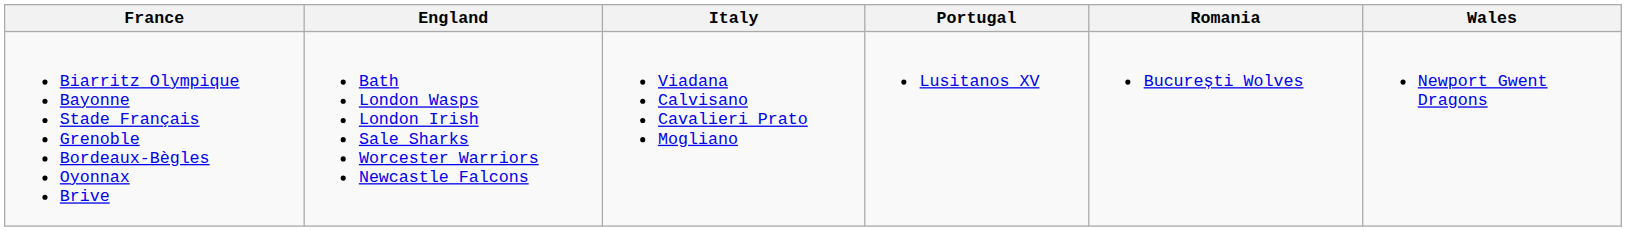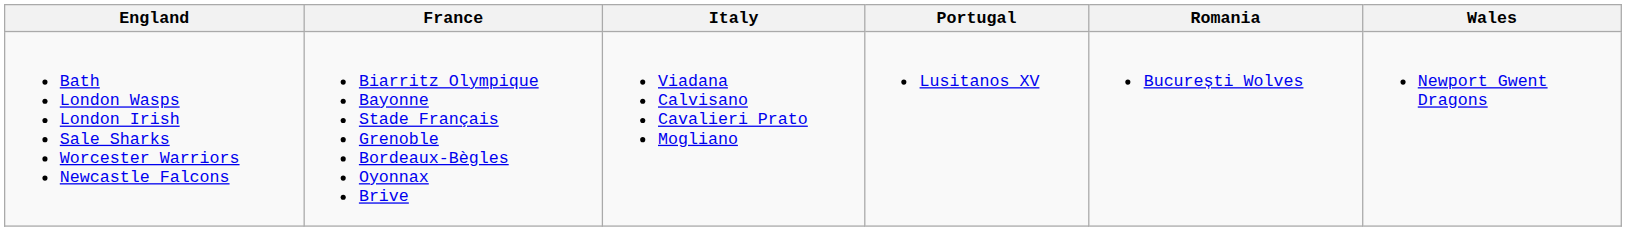columns swapped: England <-> France
